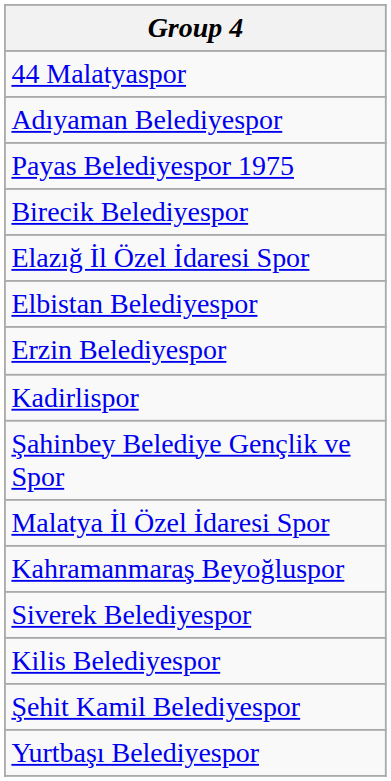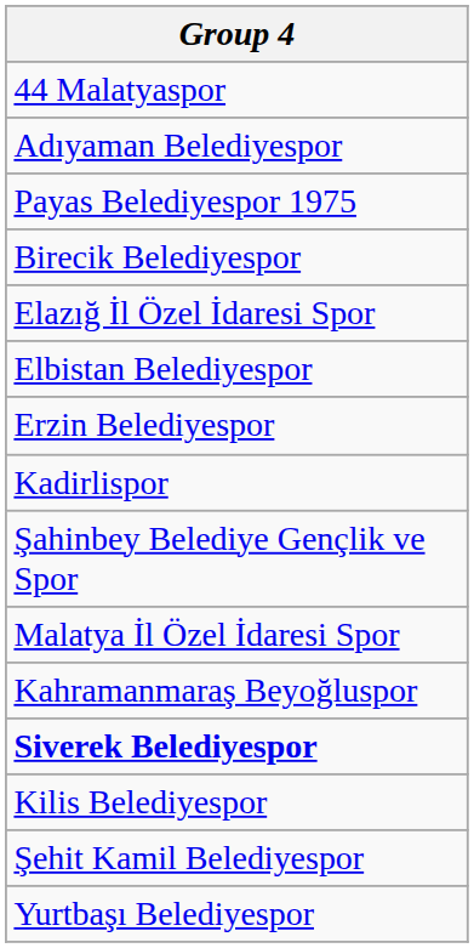row 13 | column 1: normal -> bold
